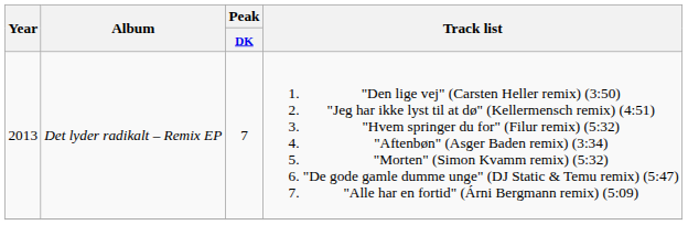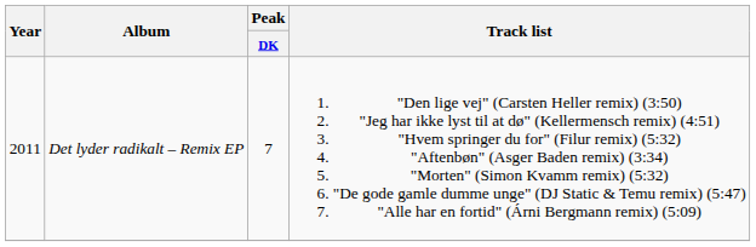Det lyder radikalt – Remix EP | Year: 2013 -> 2011
